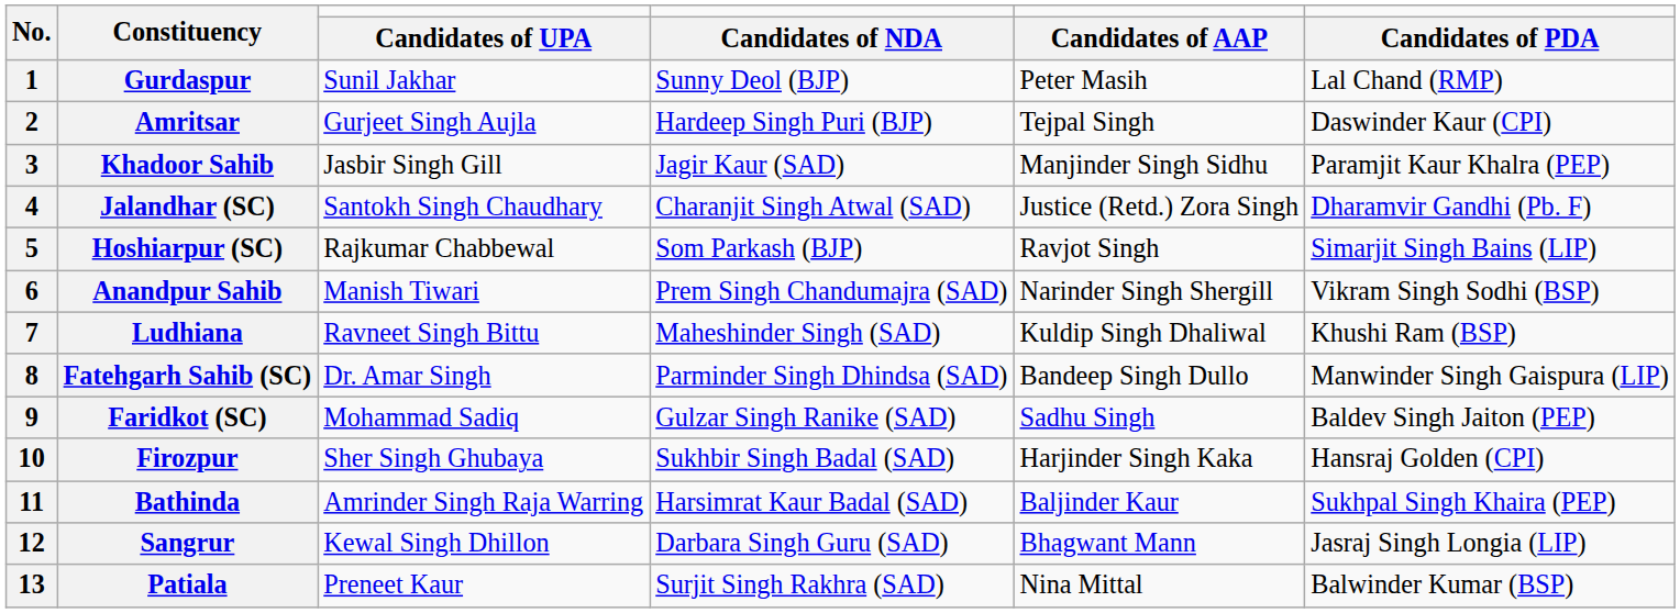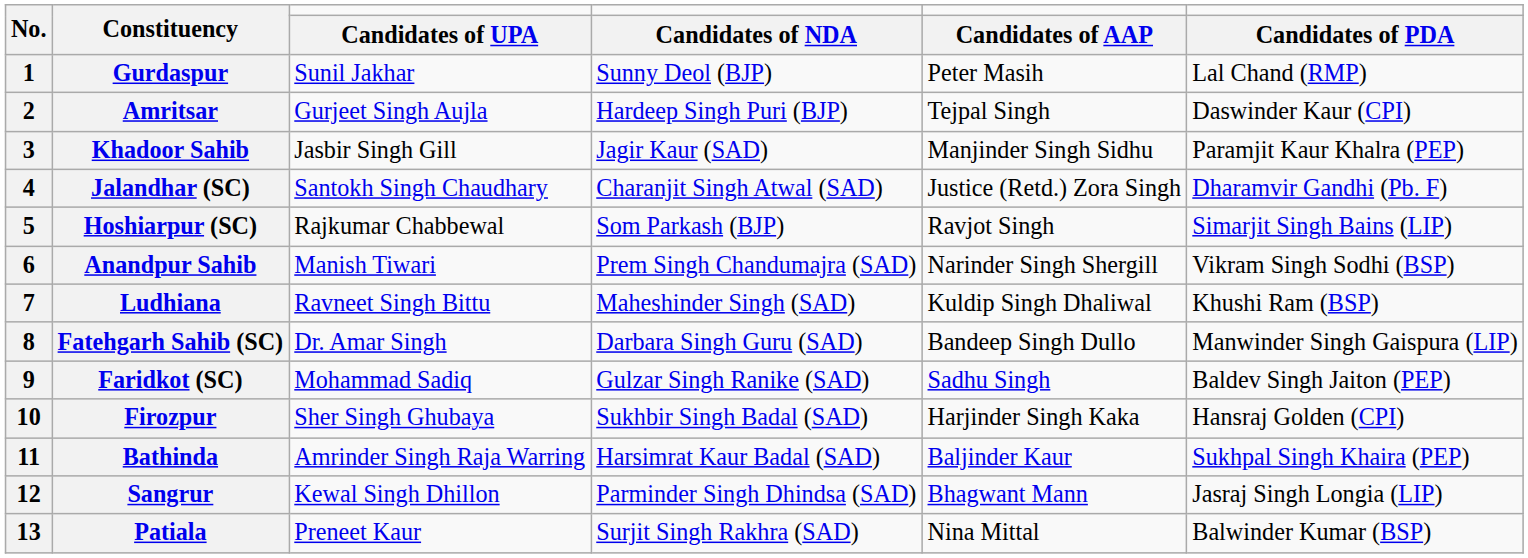Fatehgarh Sahib (SC) | Candidates of NDA: Parminder Singh Dhindsa (SAD) -> Darbara Singh Guru (SAD)
Sangrur | Candidates of NDA: Darbara Singh Guru (SAD) -> Parminder Singh Dhindsa (SAD)
